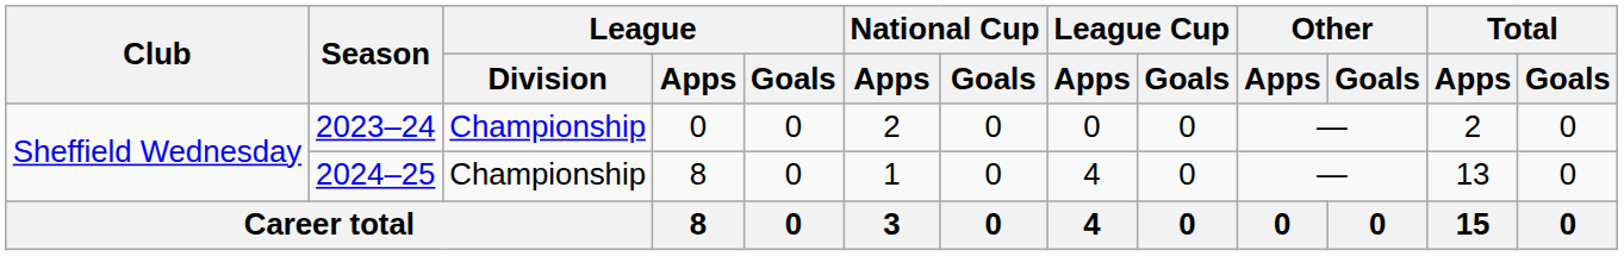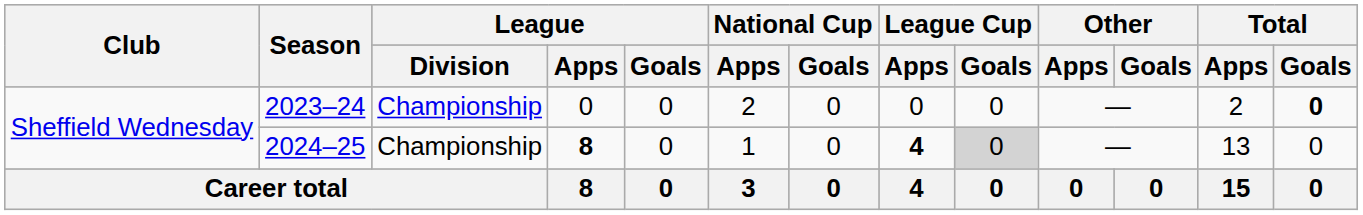2023–24 | Total / Goals: normal -> bold
2024–25 | League / Apps: normal -> bold
2024–25 | League Cup / Apps: normal -> bold
2024–25 | League Cup / Goals: no background -> lightgrey background
